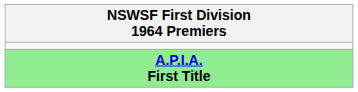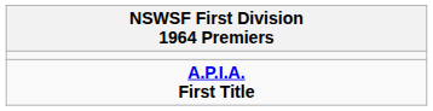row 3 | column 1: lightgreen background -> no background
